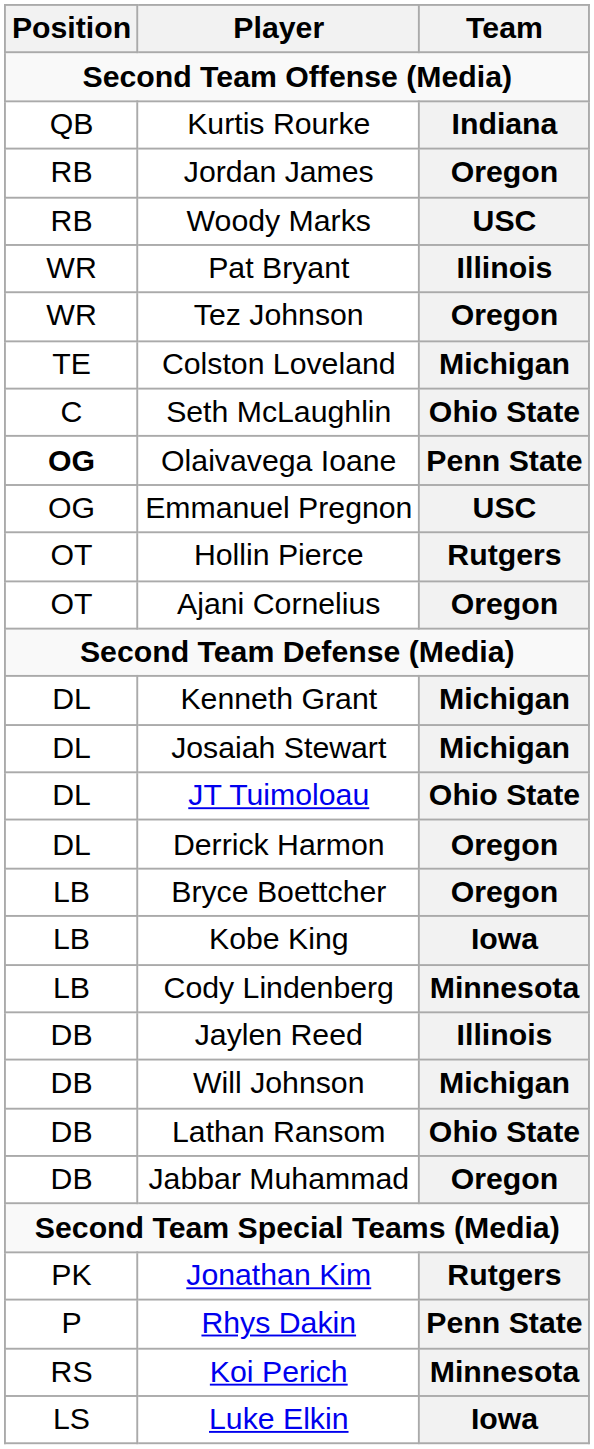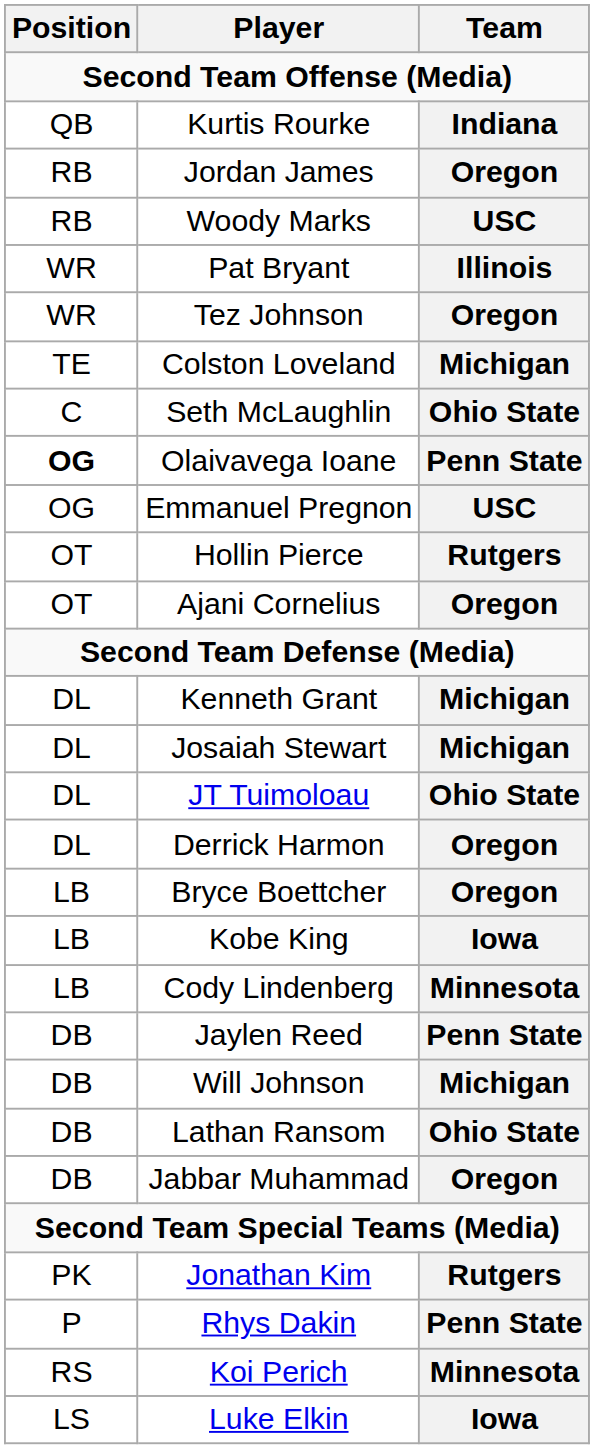Jaylen Reed | Team: Illinois -> Penn State
